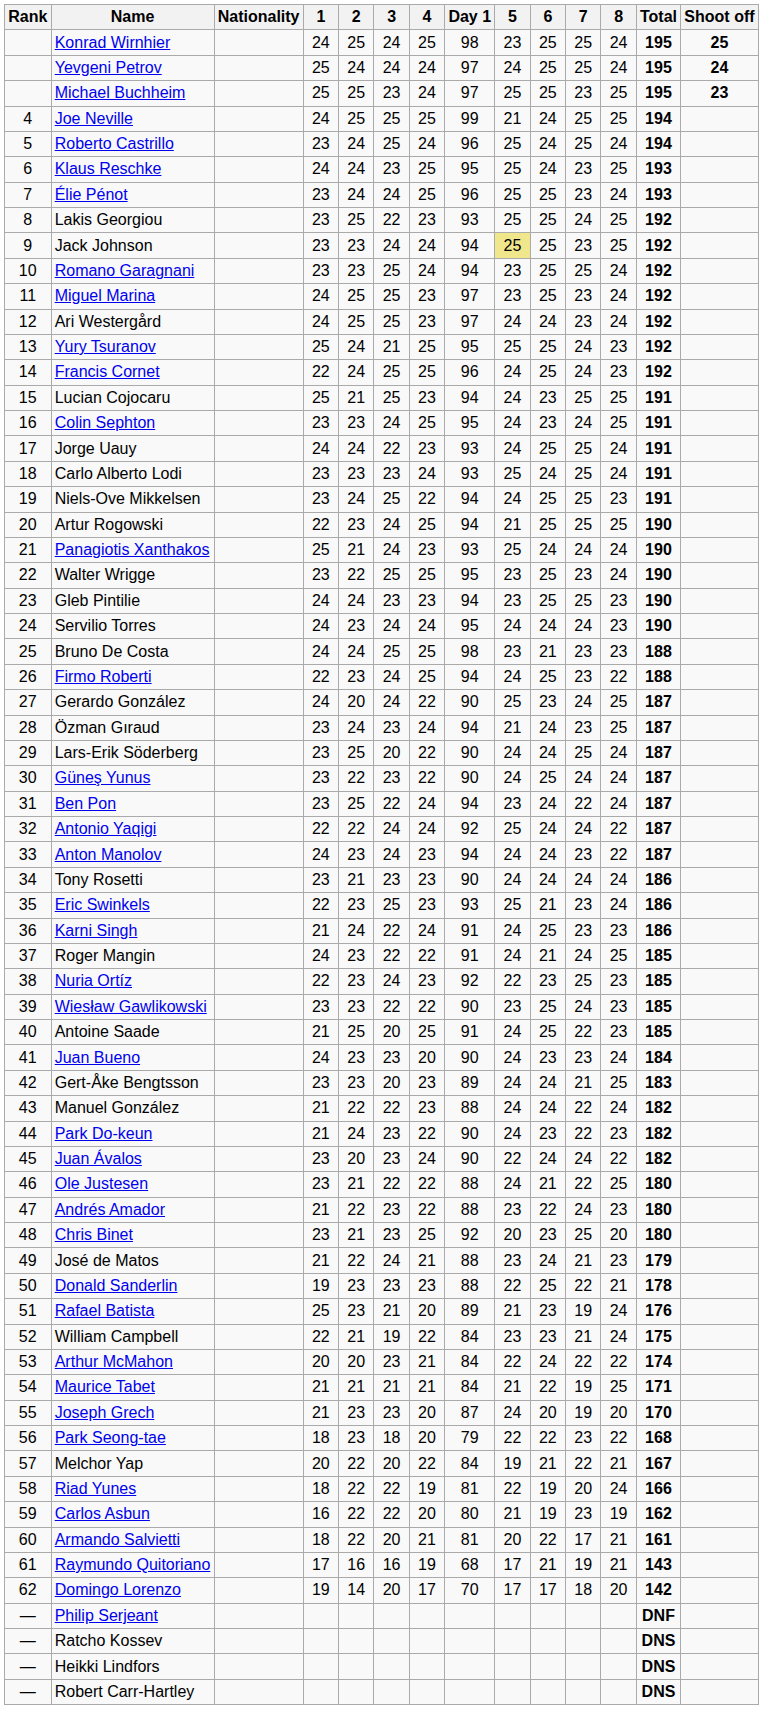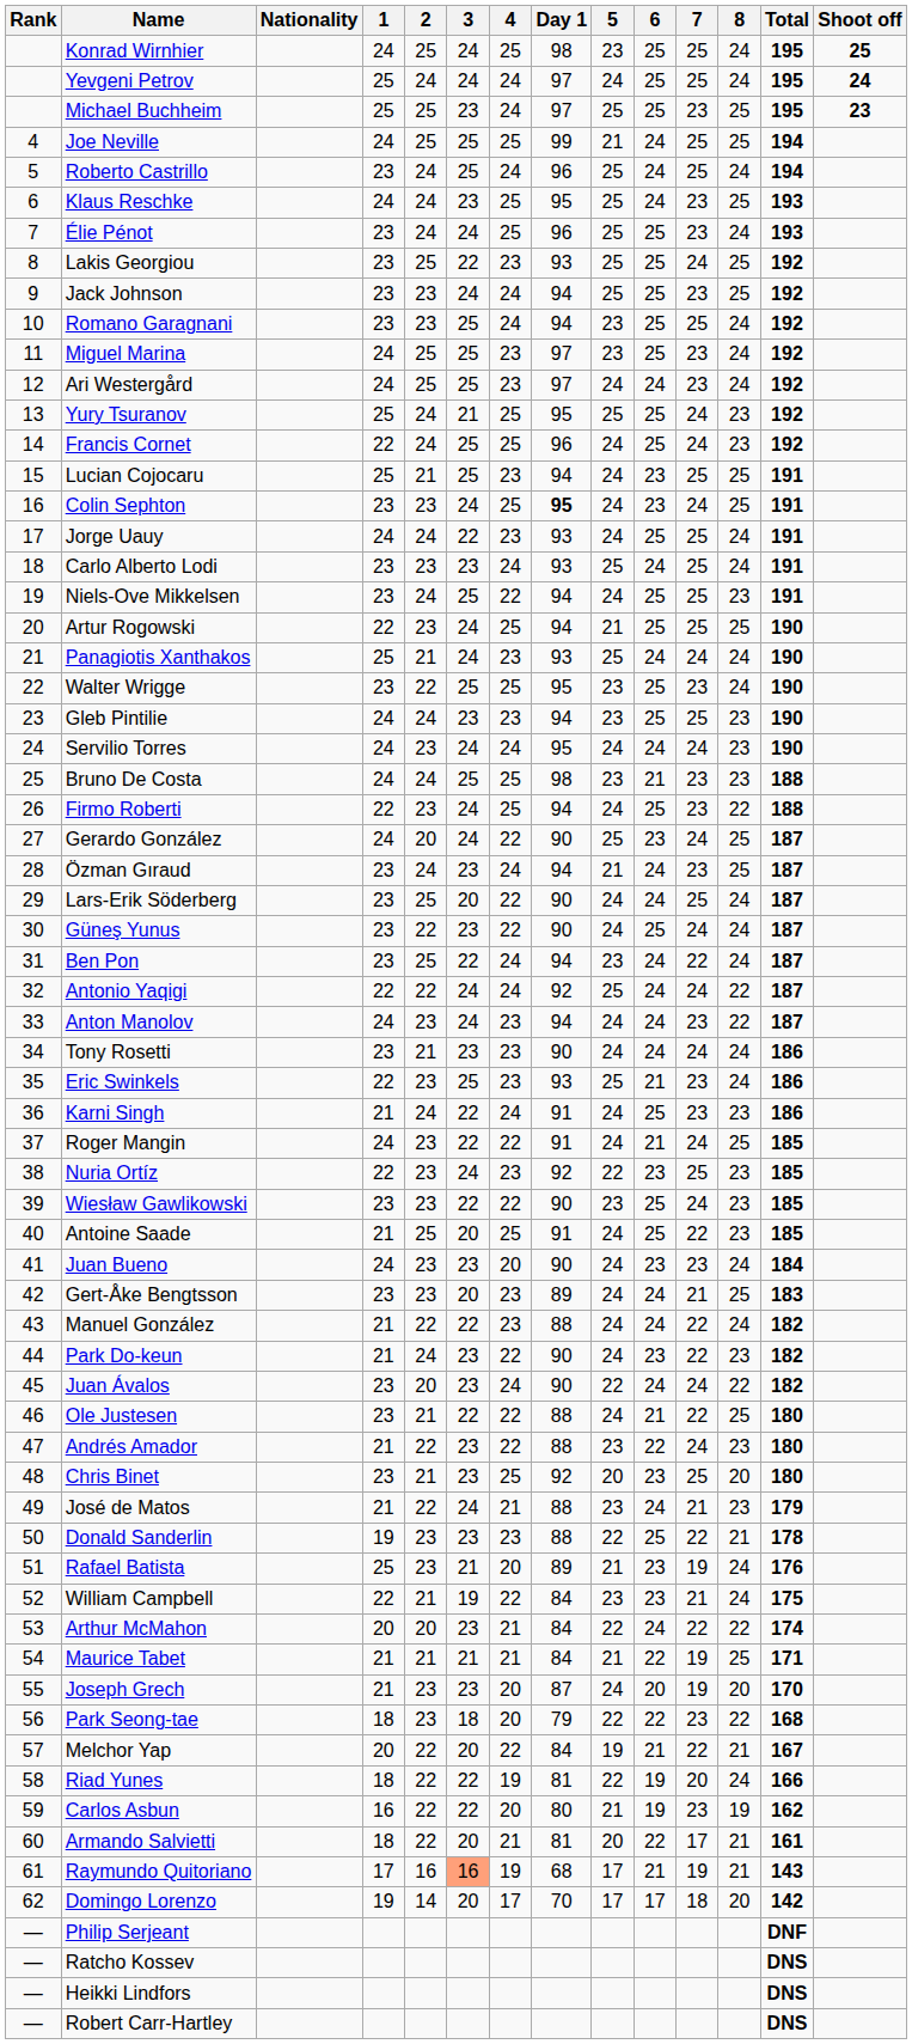Jack Johnson | 5: khaki background -> no background
Colin Sephton | Day 1: normal -> bold
Raymundo Quitoriano | 3: no background -> lightsalmon background
